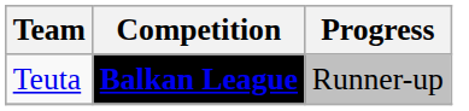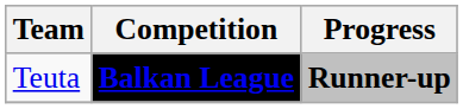Teuta | Progress: normal -> bold
